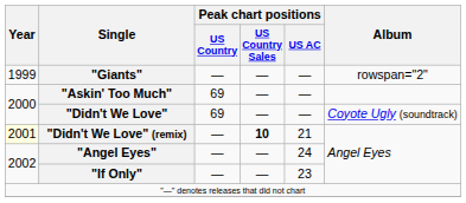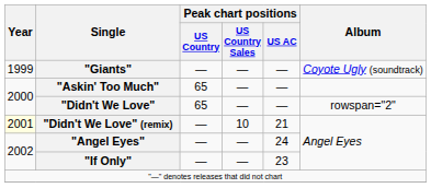"Giants" | Album: rowspan="2" -> Coyote Ugly (soundtrack)
"Askin' Too Much" | Peak chart positions / US Country: 69 -> 65
"Didn't We Love" | Peak chart positions / US Country: 69 -> 65
"Didn't We Love" | Album: Coyote Ugly (soundtrack) -> rowspan="2"
"Didn't We Love" (remix) | Peak chart positions / US Country Sales: bold -> normal
